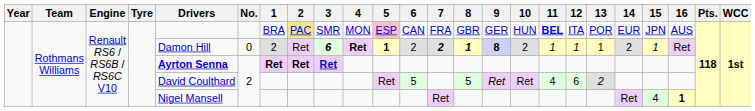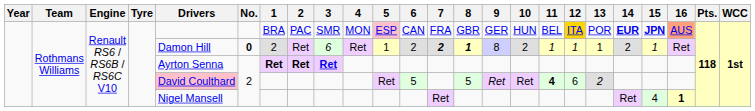row 2 | 2: khaki background -> no background
row 2 | 11: bold -> normal
row 2 | 12: no background -> gold background
row 2 | 14: normal -> bold
row 2 | 15: normal -> bold
row 2 | 16: no background -> lightsalmon background
row 3 | No.: normal -> bold
row 3 | 3: bold -> normal
row 3 | 4: bold -> normal
row 3 | 5: bold -> normal
row 3 | 9: bold -> normal
row 4 | Drivers: bold -> normal
row 5 | Drivers: no background -> pink background
row 5 | 11: normal -> bold
